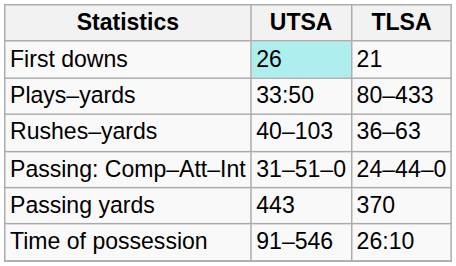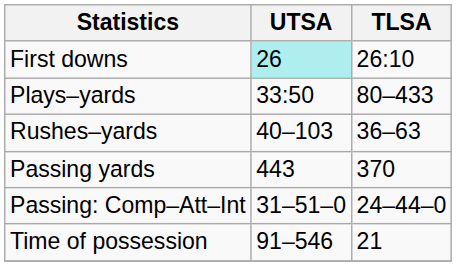First downs | TLSA: 21 -> 26:10
rows swapped: Passing yards <-> Passing: Comp–Att–Int
Time of possession | TLSA: 26:10 -> 21
